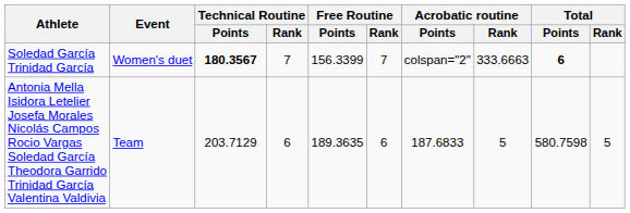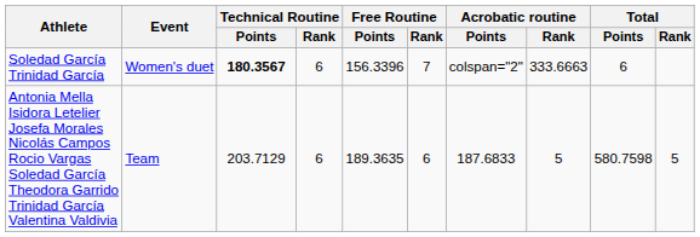Soledad García Trinidad García | Technical Routine / Rank: 7 -> 6
Soledad García Trinidad García | Free Routine / Points: 156.3399 -> 156.3396
Soledad García Trinidad García | Total / Points: bold -> normal
